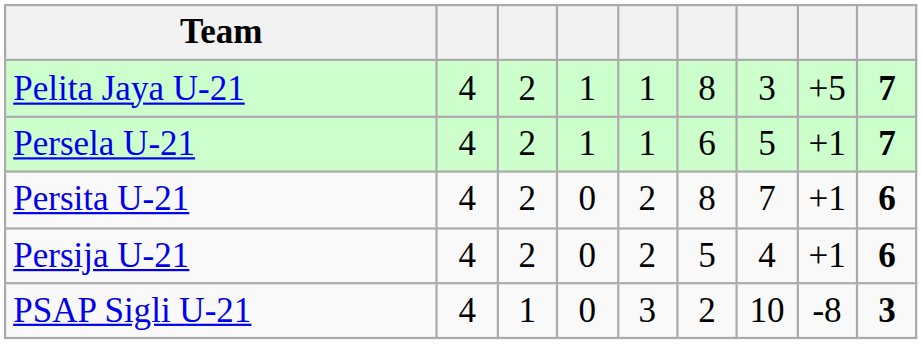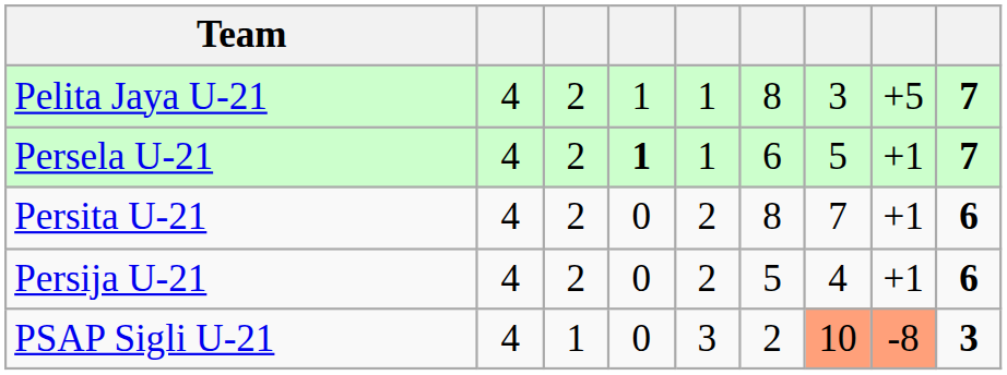Persela U-21 | column 4: normal -> bold
PSAP Sigli U-21 | column 7: no background -> lightsalmon background
PSAP Sigli U-21 | column 8: no background -> lightsalmon background
